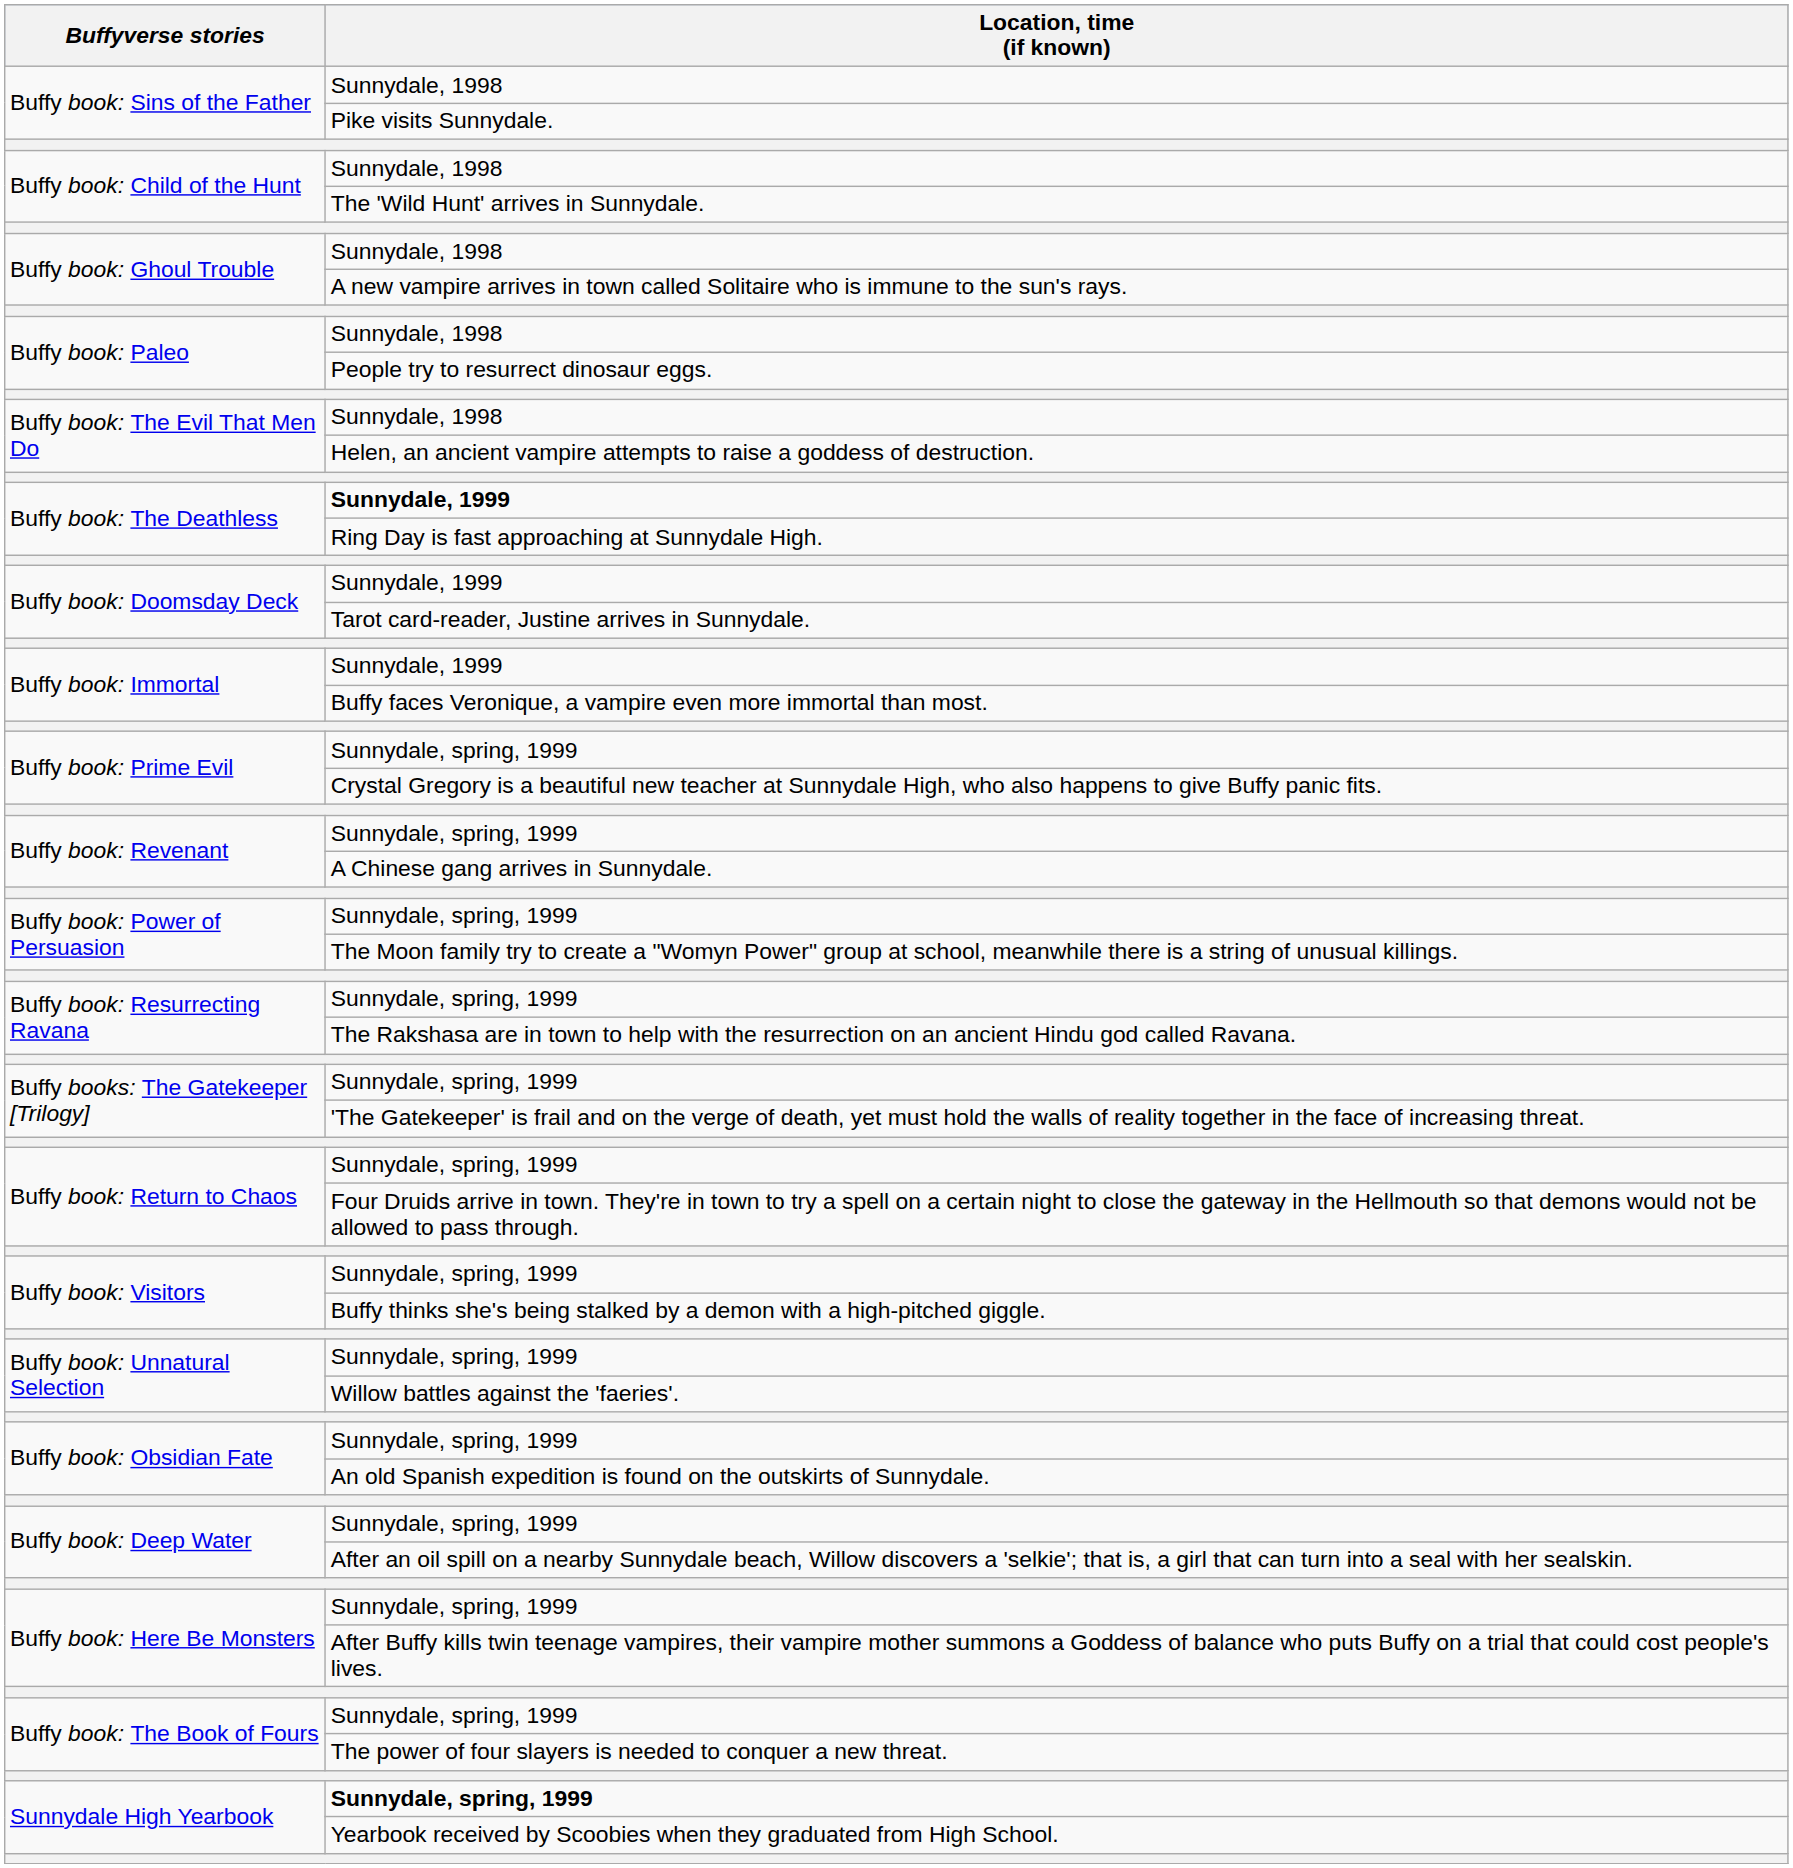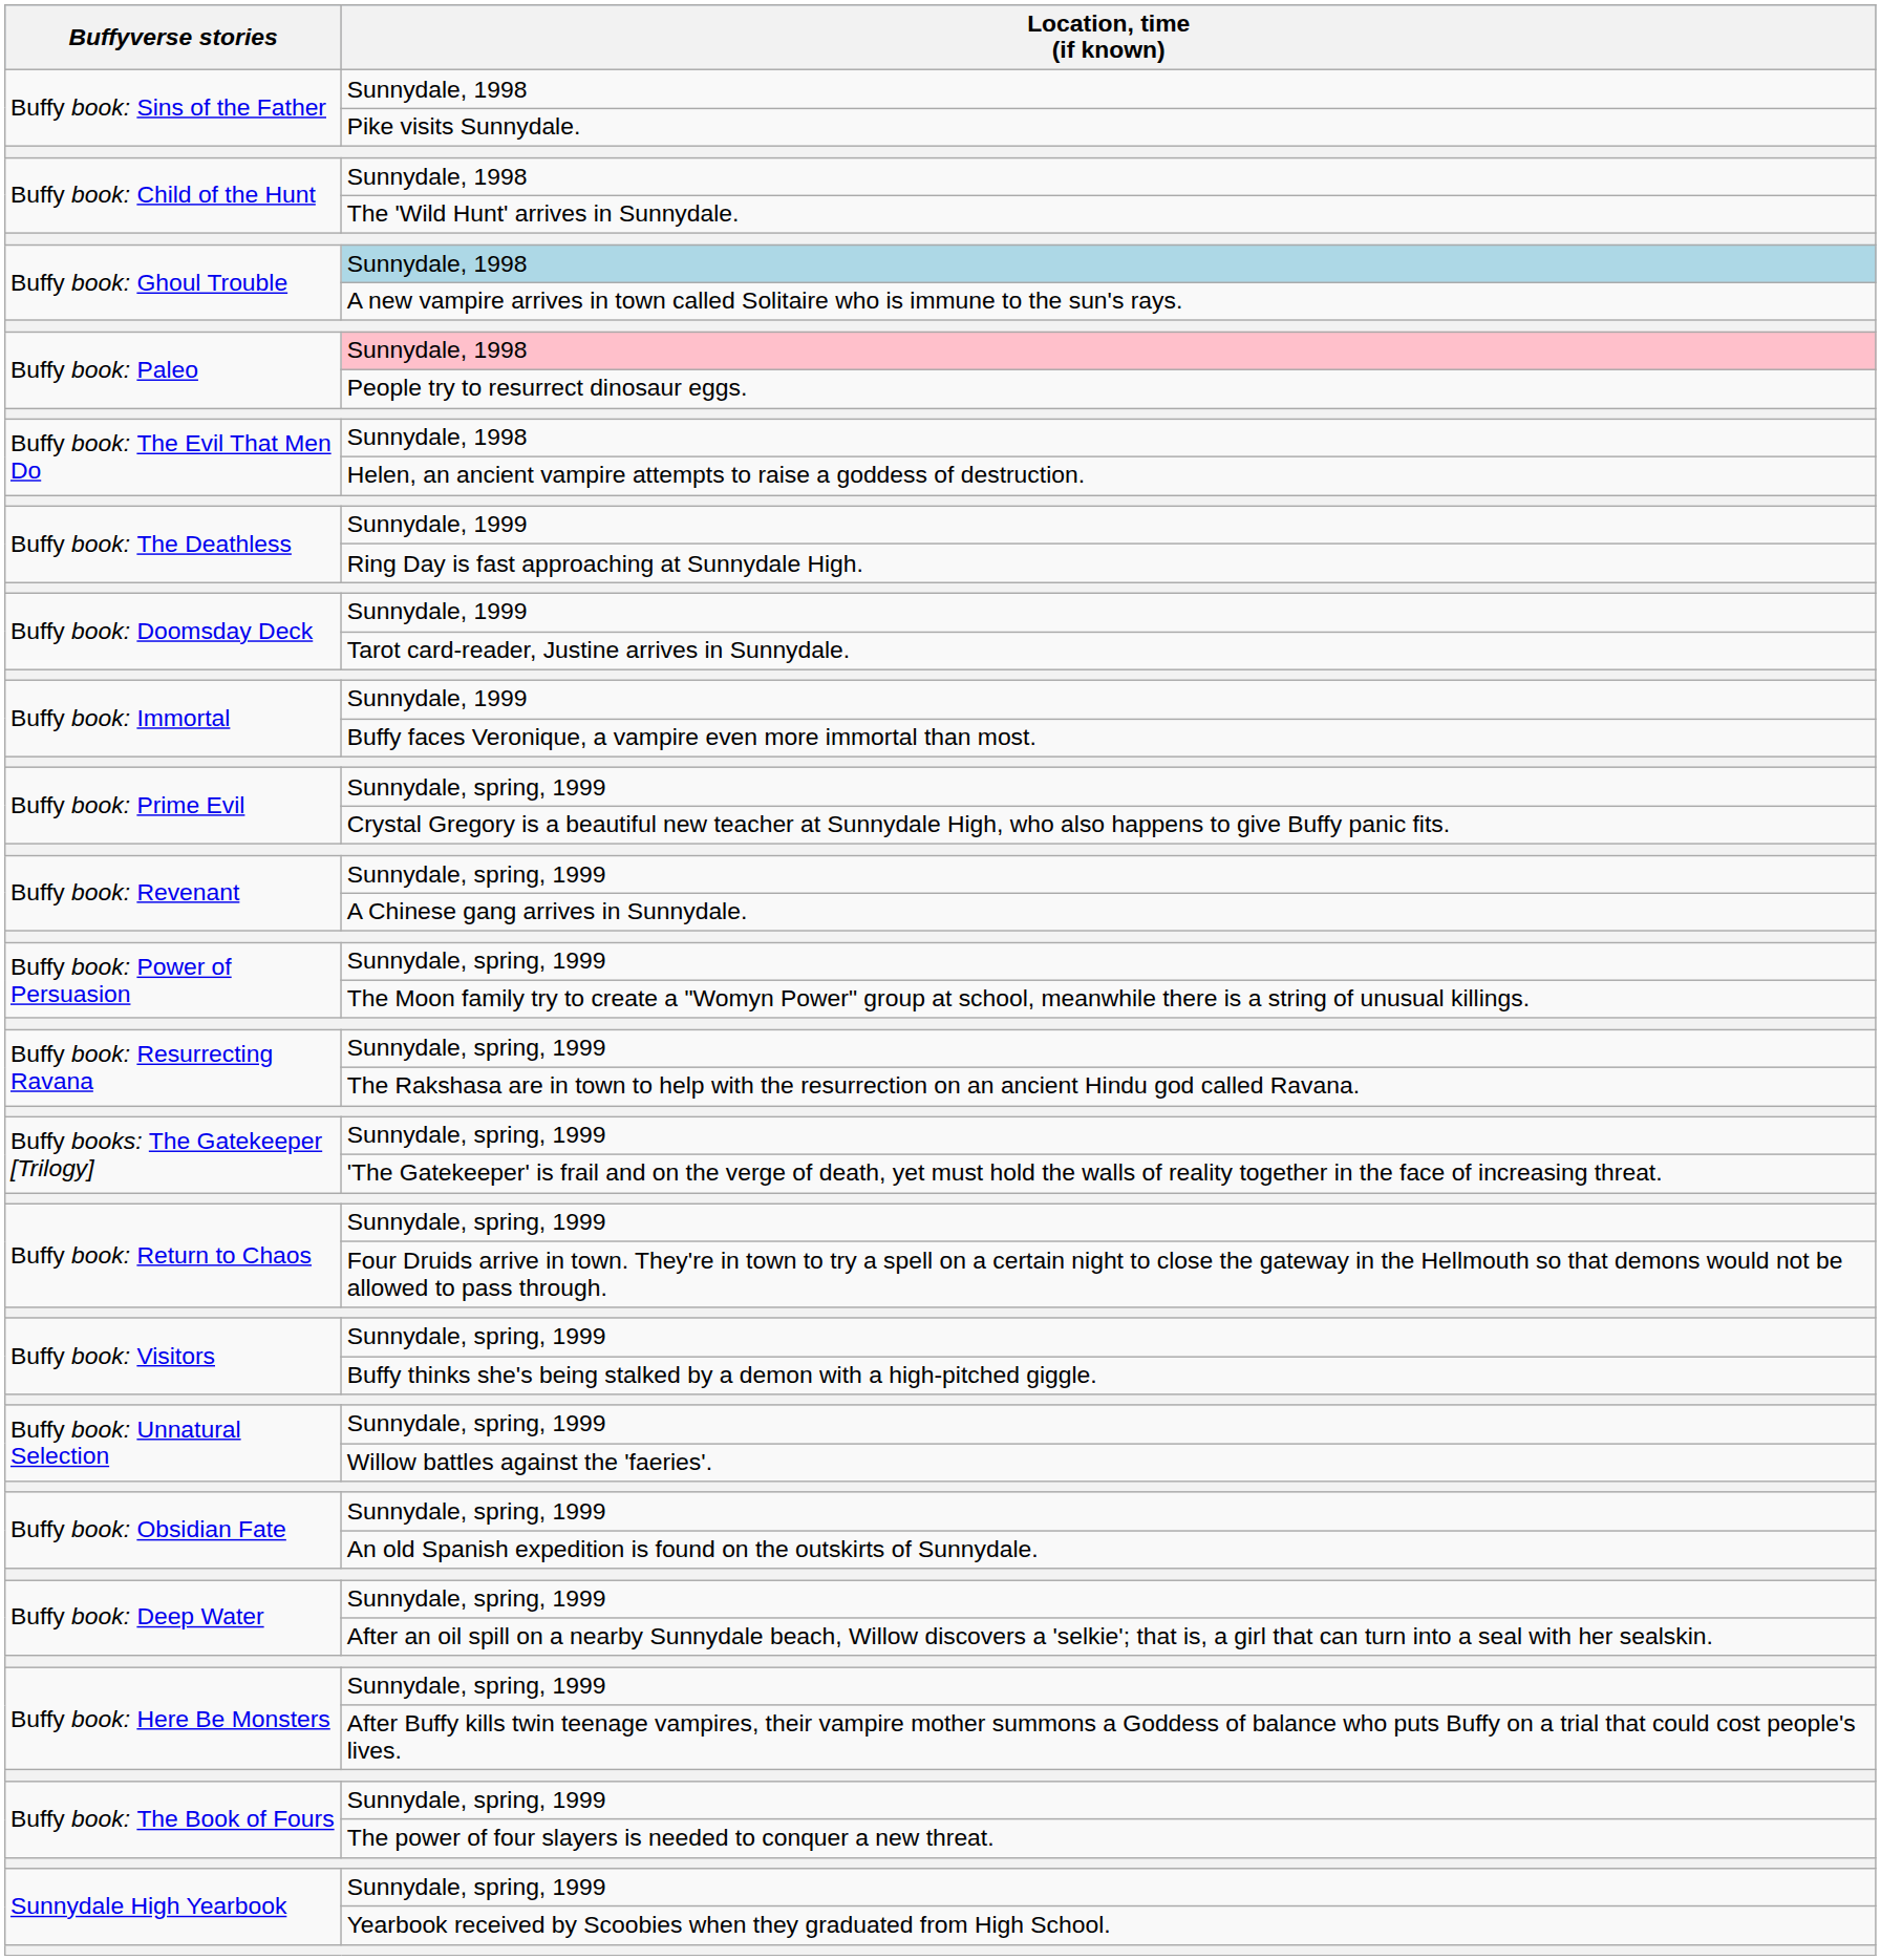Buffy book: Ghoul Trouble / Sunnydale, 1998 | Location, time (if known): no background -> lightblue background
Buffy book: Paleo / Sunnydale, 1998 | Location, time (if known): no background -> pink background
Buffy book: The Deathless / Sunnydale, 1999 | Location, time (if known): bold -> normal
Sunnydale High Yearbook / Sunnydale, spring, 1999 | Location, time (if known): bold -> normal
